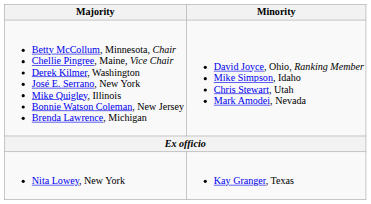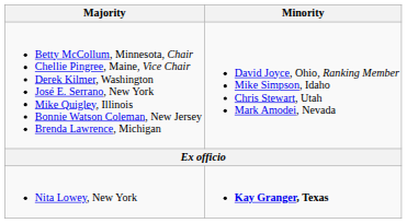Nita Lowey, New York | Minority: normal -> bold
